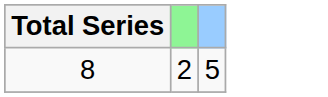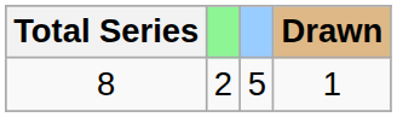+ column: Drawn | 1
